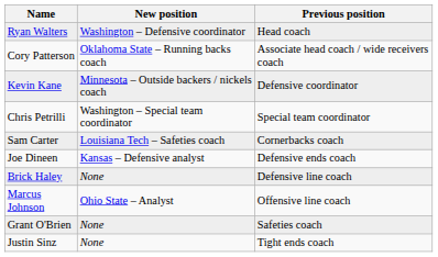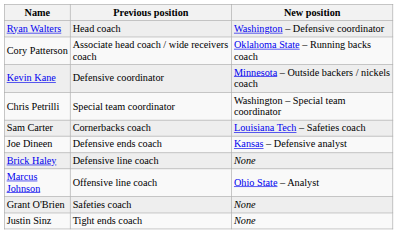columns swapped: Previous position <-> New position
